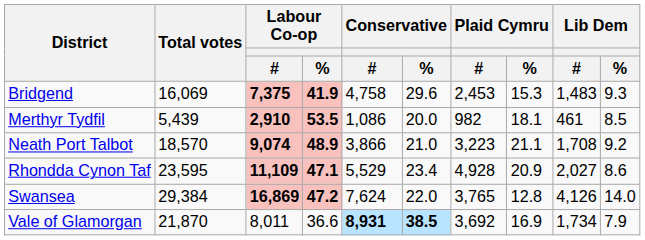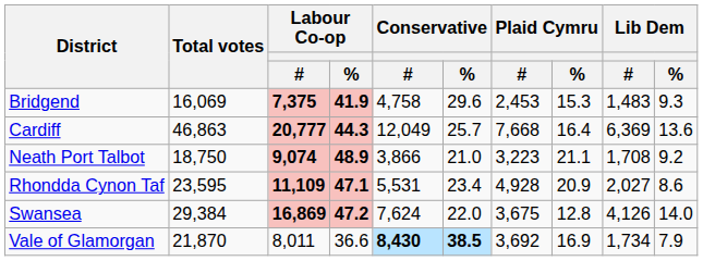+ row: Cardiff | 46,863 | 20,777 | 44.3 | 12,049 | 25.7 | 7,668 | 16.4 | 6,369 | 13.6
- row: Merthyr Tydfil | 5,439 | 2,910 | 53.5 | 1,086 | 20.0 | 982 | 18.1 | 461 | 8.5
Neath Port Talbot | Total votes: 18,570 -> 18,750
Rhondda Cynon Taf | Conservative / #: 5,529 -> 5,531
Swansea | Plaid Cymru / #: 3,765 -> 3,675
Vale of Glamorgan | Conservative / #: 8,931 -> 8,430
